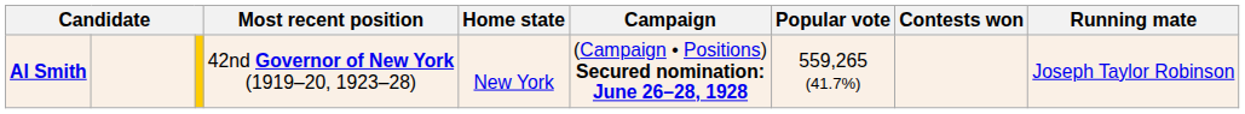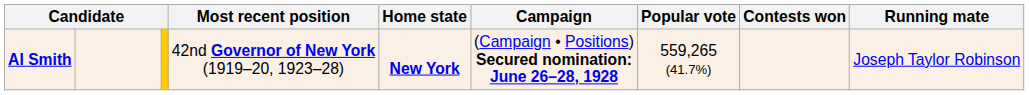Al Smith | Home state: normal -> bold
